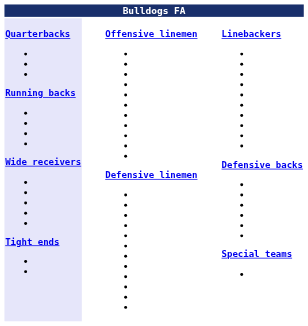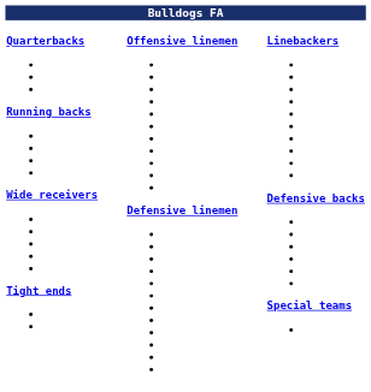Quarterbacks Running backs Wide receivers Tight ends | column 1: lavender background -> no background
